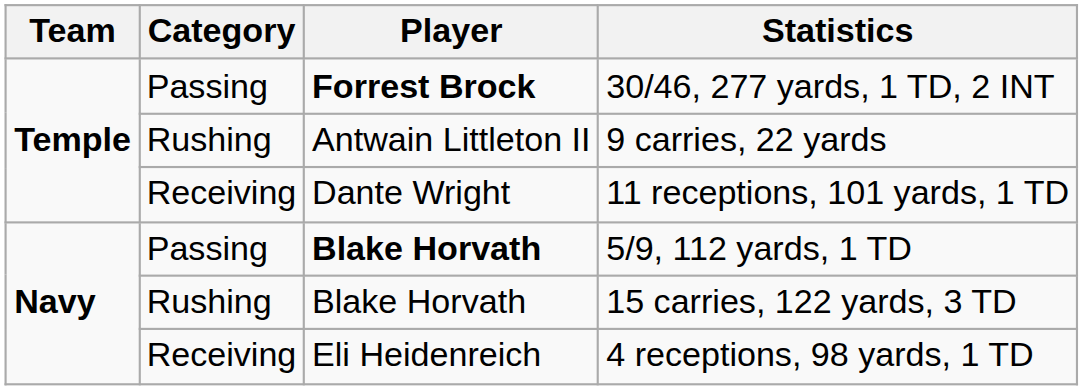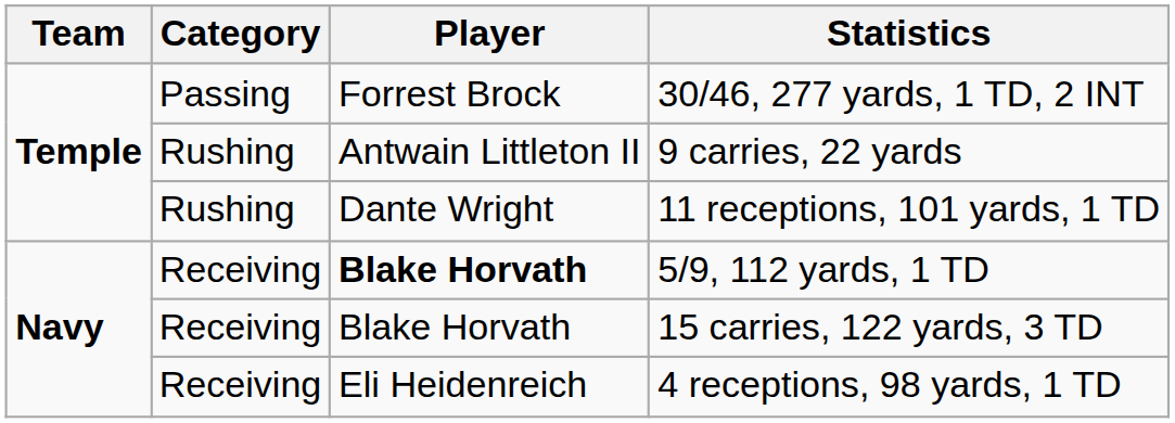30/46, 277 yards, 1 TD, 2 INT | Player: bold -> normal
11 receptions, 101 yards, 1 TD | Category: Receiving -> Rushing
5/9, 112 yards, 1 TD | Category: Passing -> Receiving
15 carries, 122 yards, 3 TD | Category: Rushing -> Receiving
